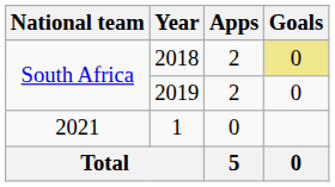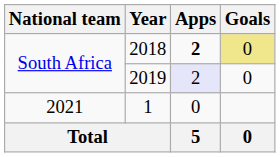2018 | Apps: normal -> bold
2019 | Apps: no background -> lavender background
